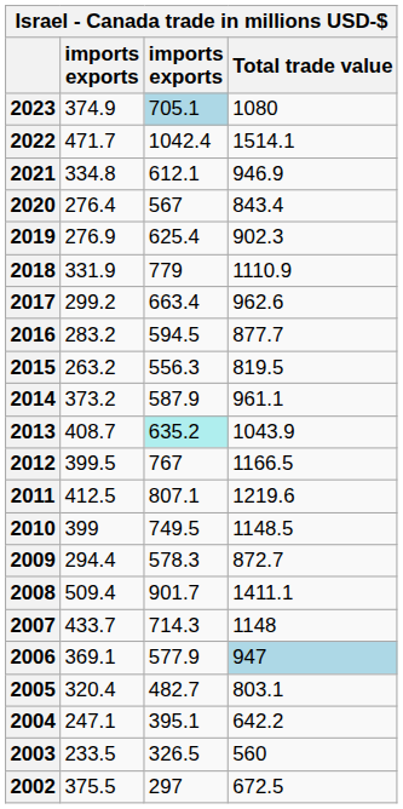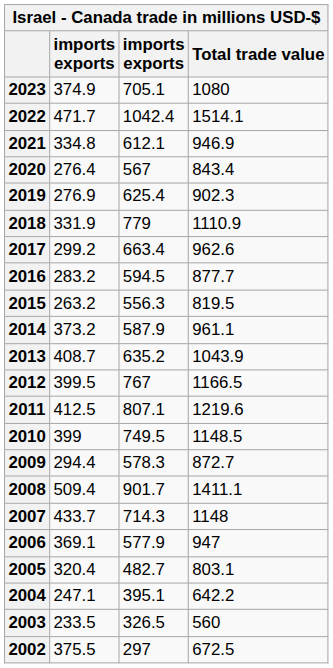2023 | column 3: lightblue background -> no background
2013 | column 3: paleturquoise background -> no background
2006 | Total trade value: lightblue background -> no background
